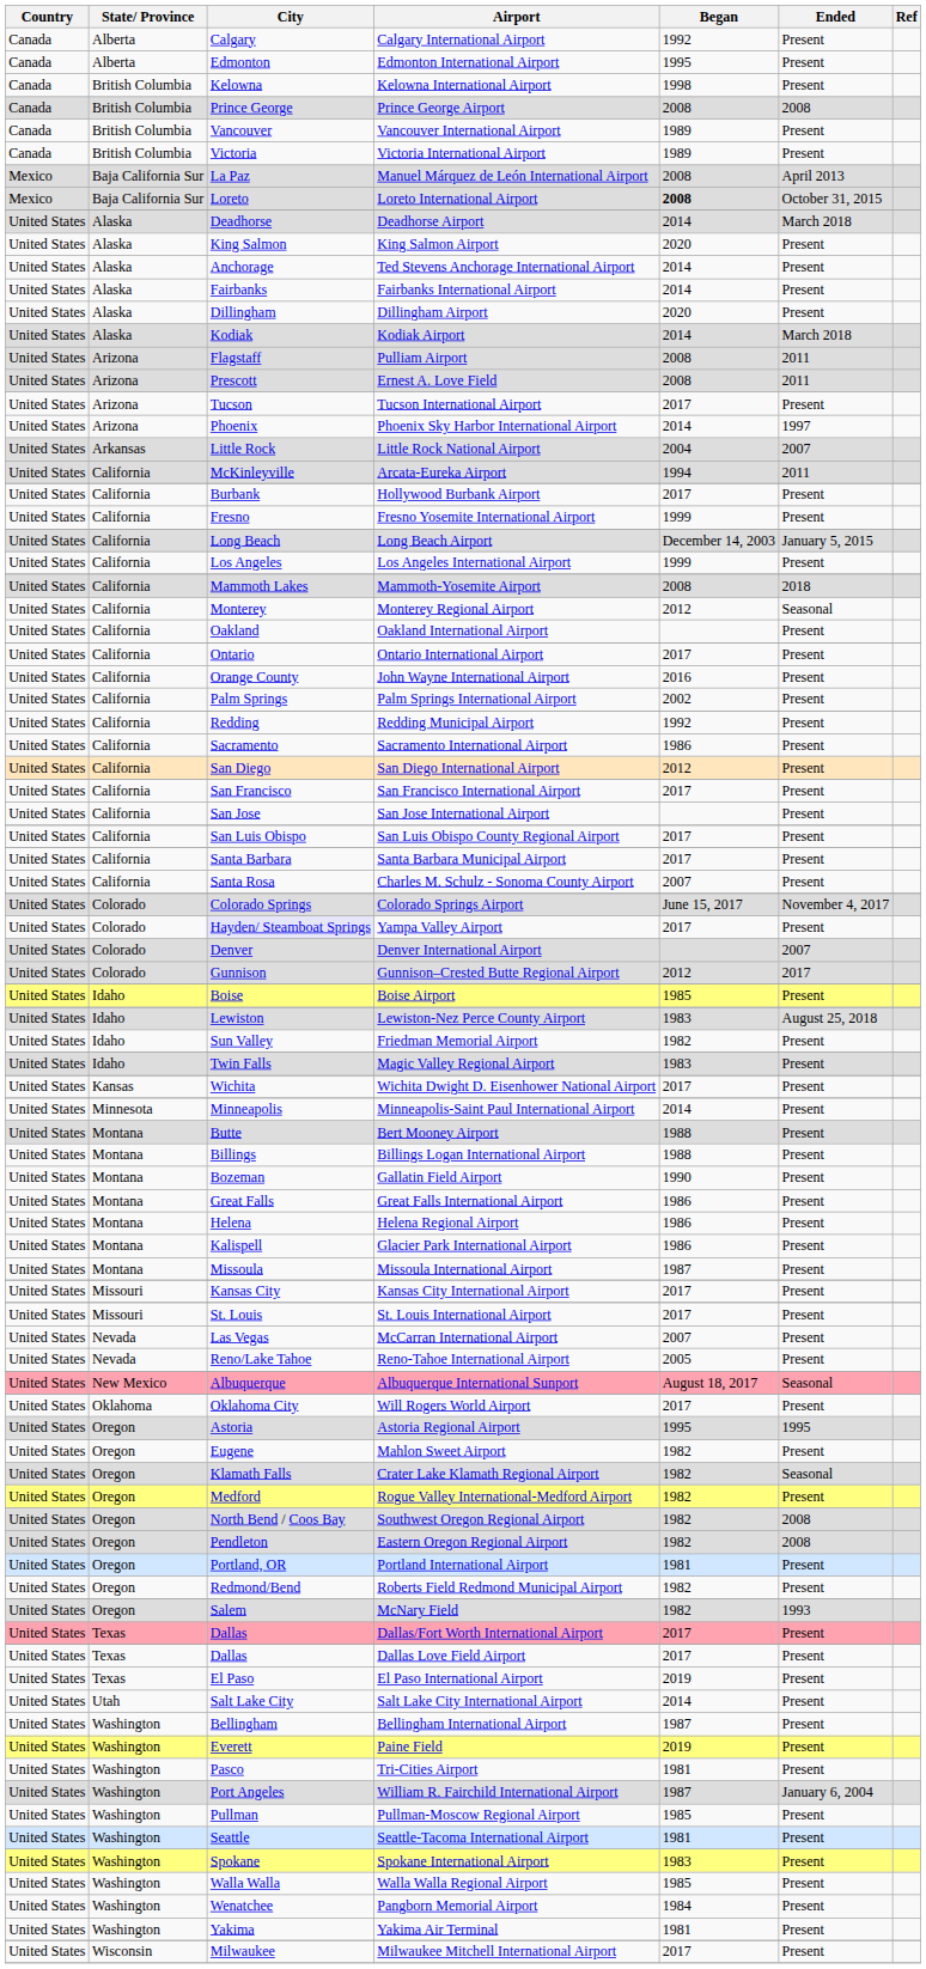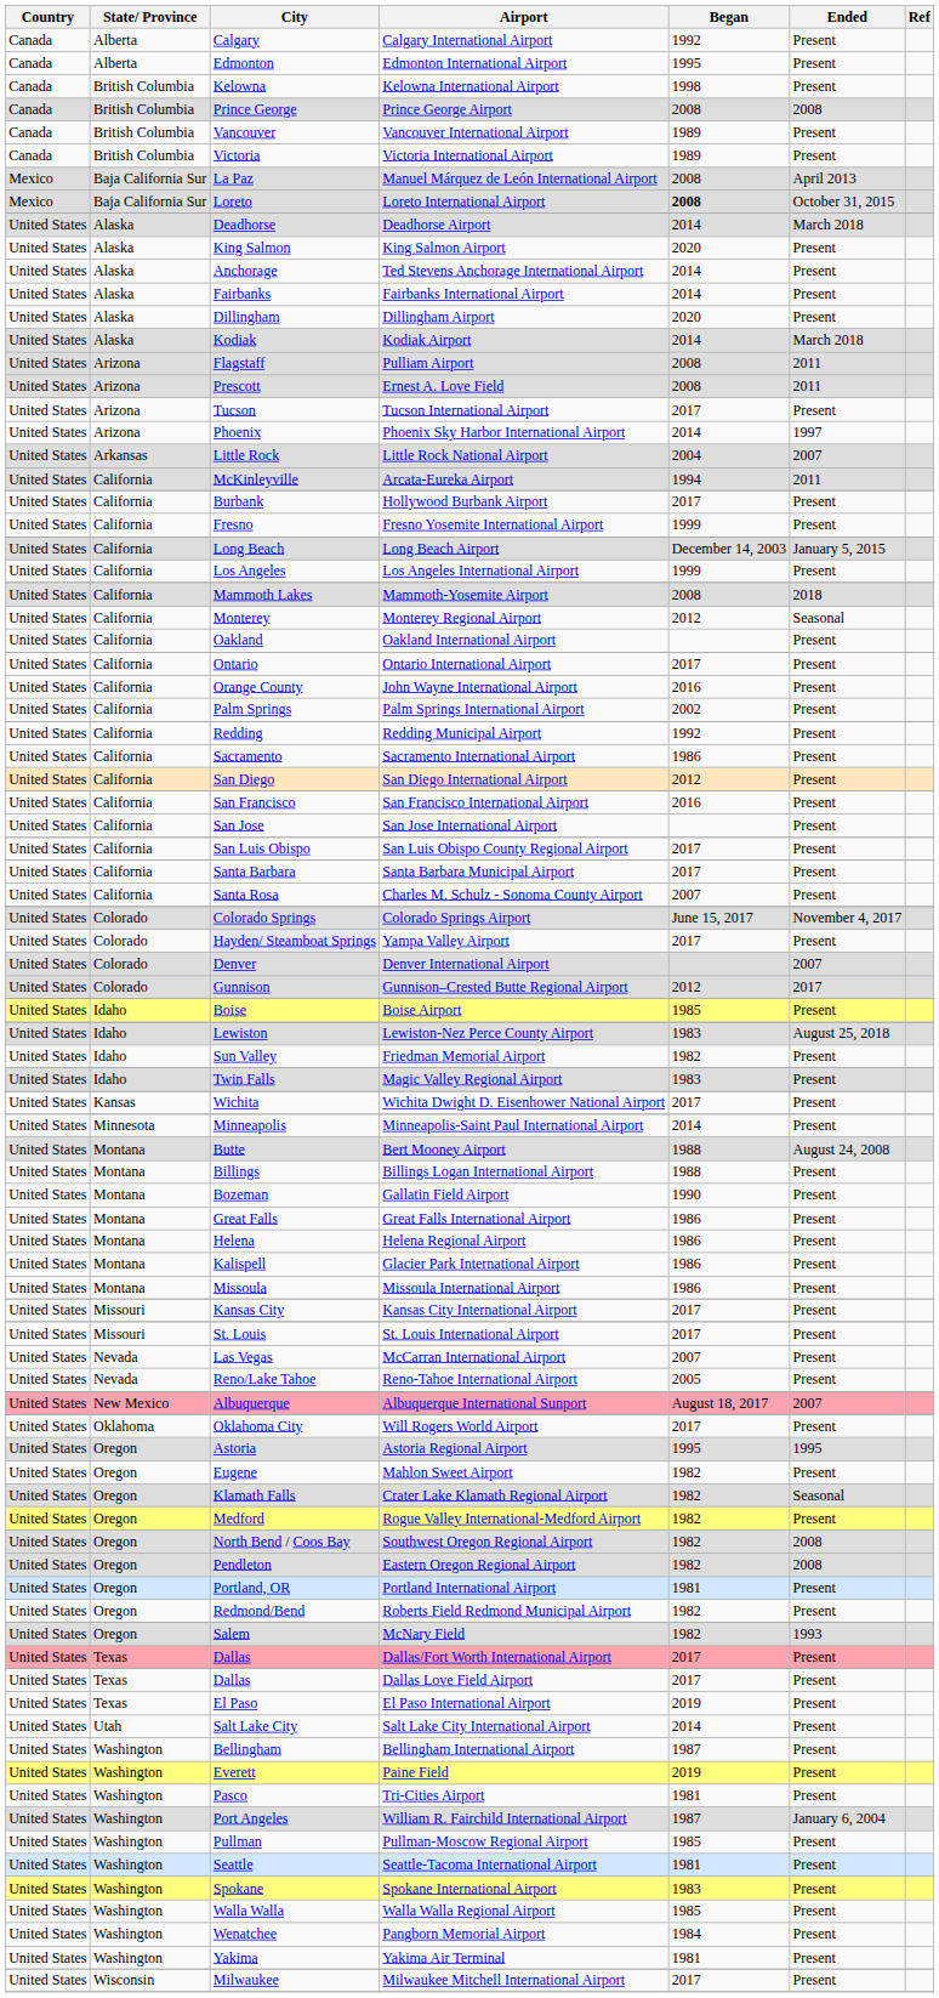San Francisco International Airport | Began: 2017 -> 2016
Bert Mooney Airport | Ended: Present -> August 24, 2008
Missoula International Airport | Began: 1987 -> 1986
Albuquerque International Sunport | Ended: Seasonal -> 2007
